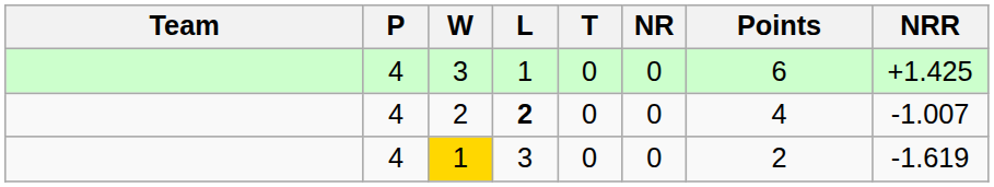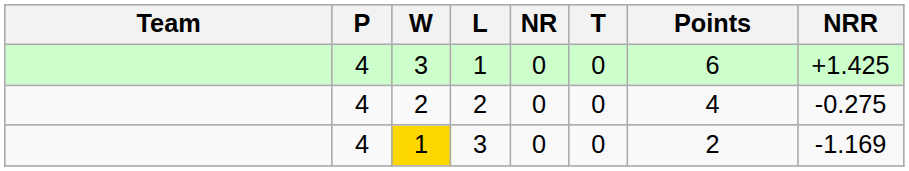columns swapped: T <-> NR
row 3 | L: bold -> normal
row 3 | NRR: -1.007 -> -0.275
row 4 | NRR: -1.619 -> -1.169
